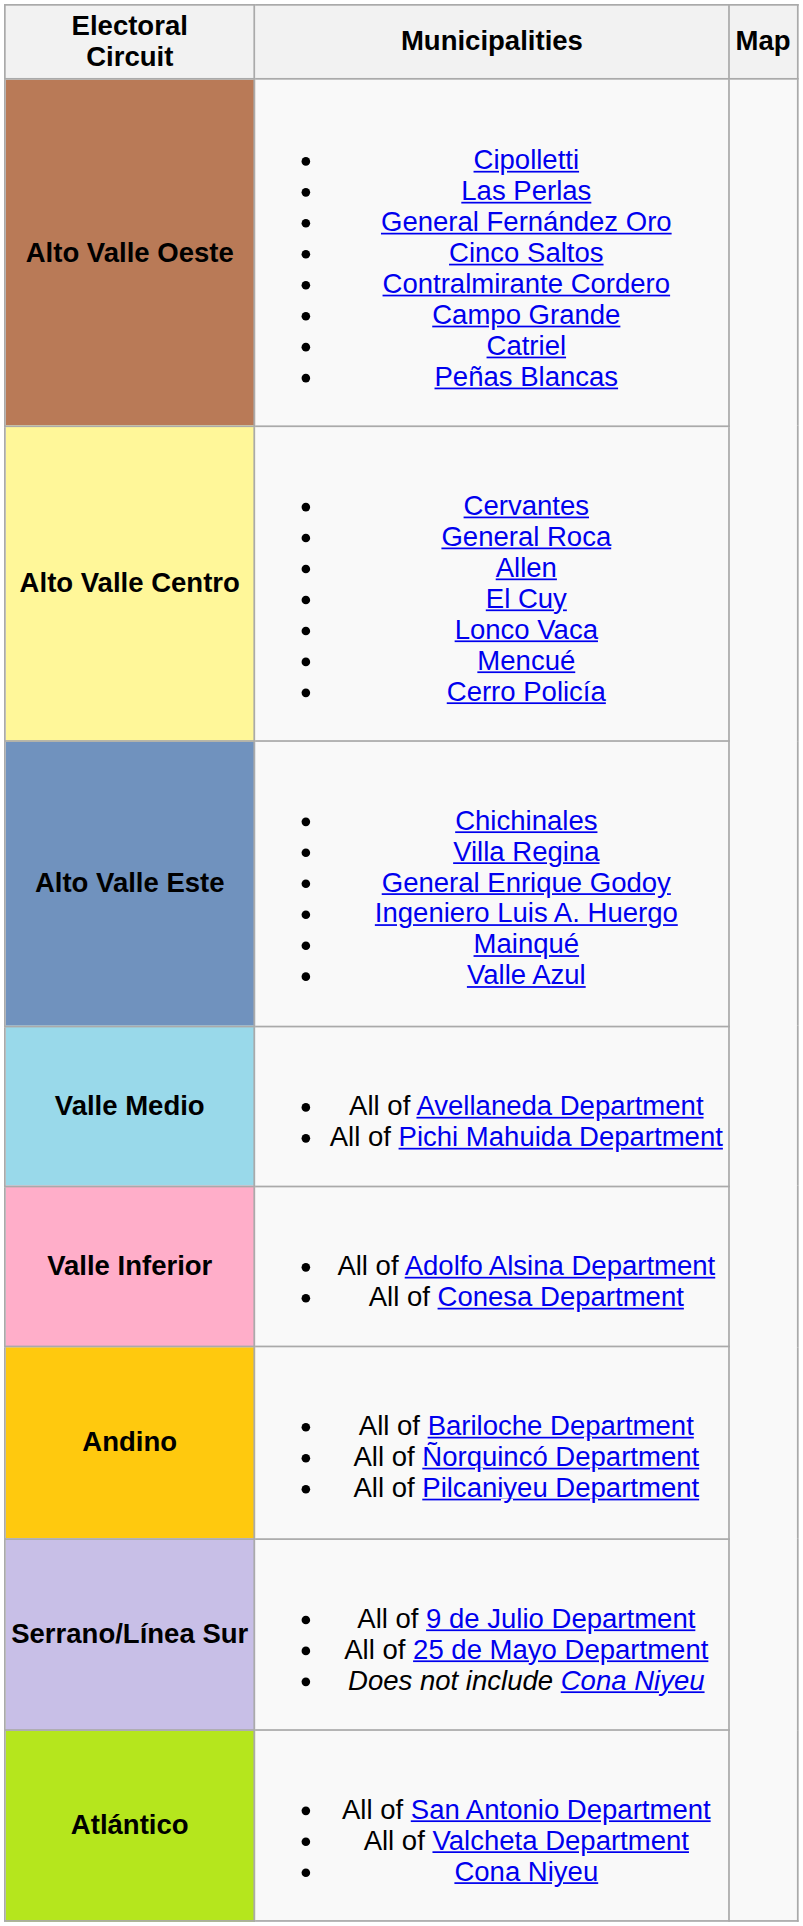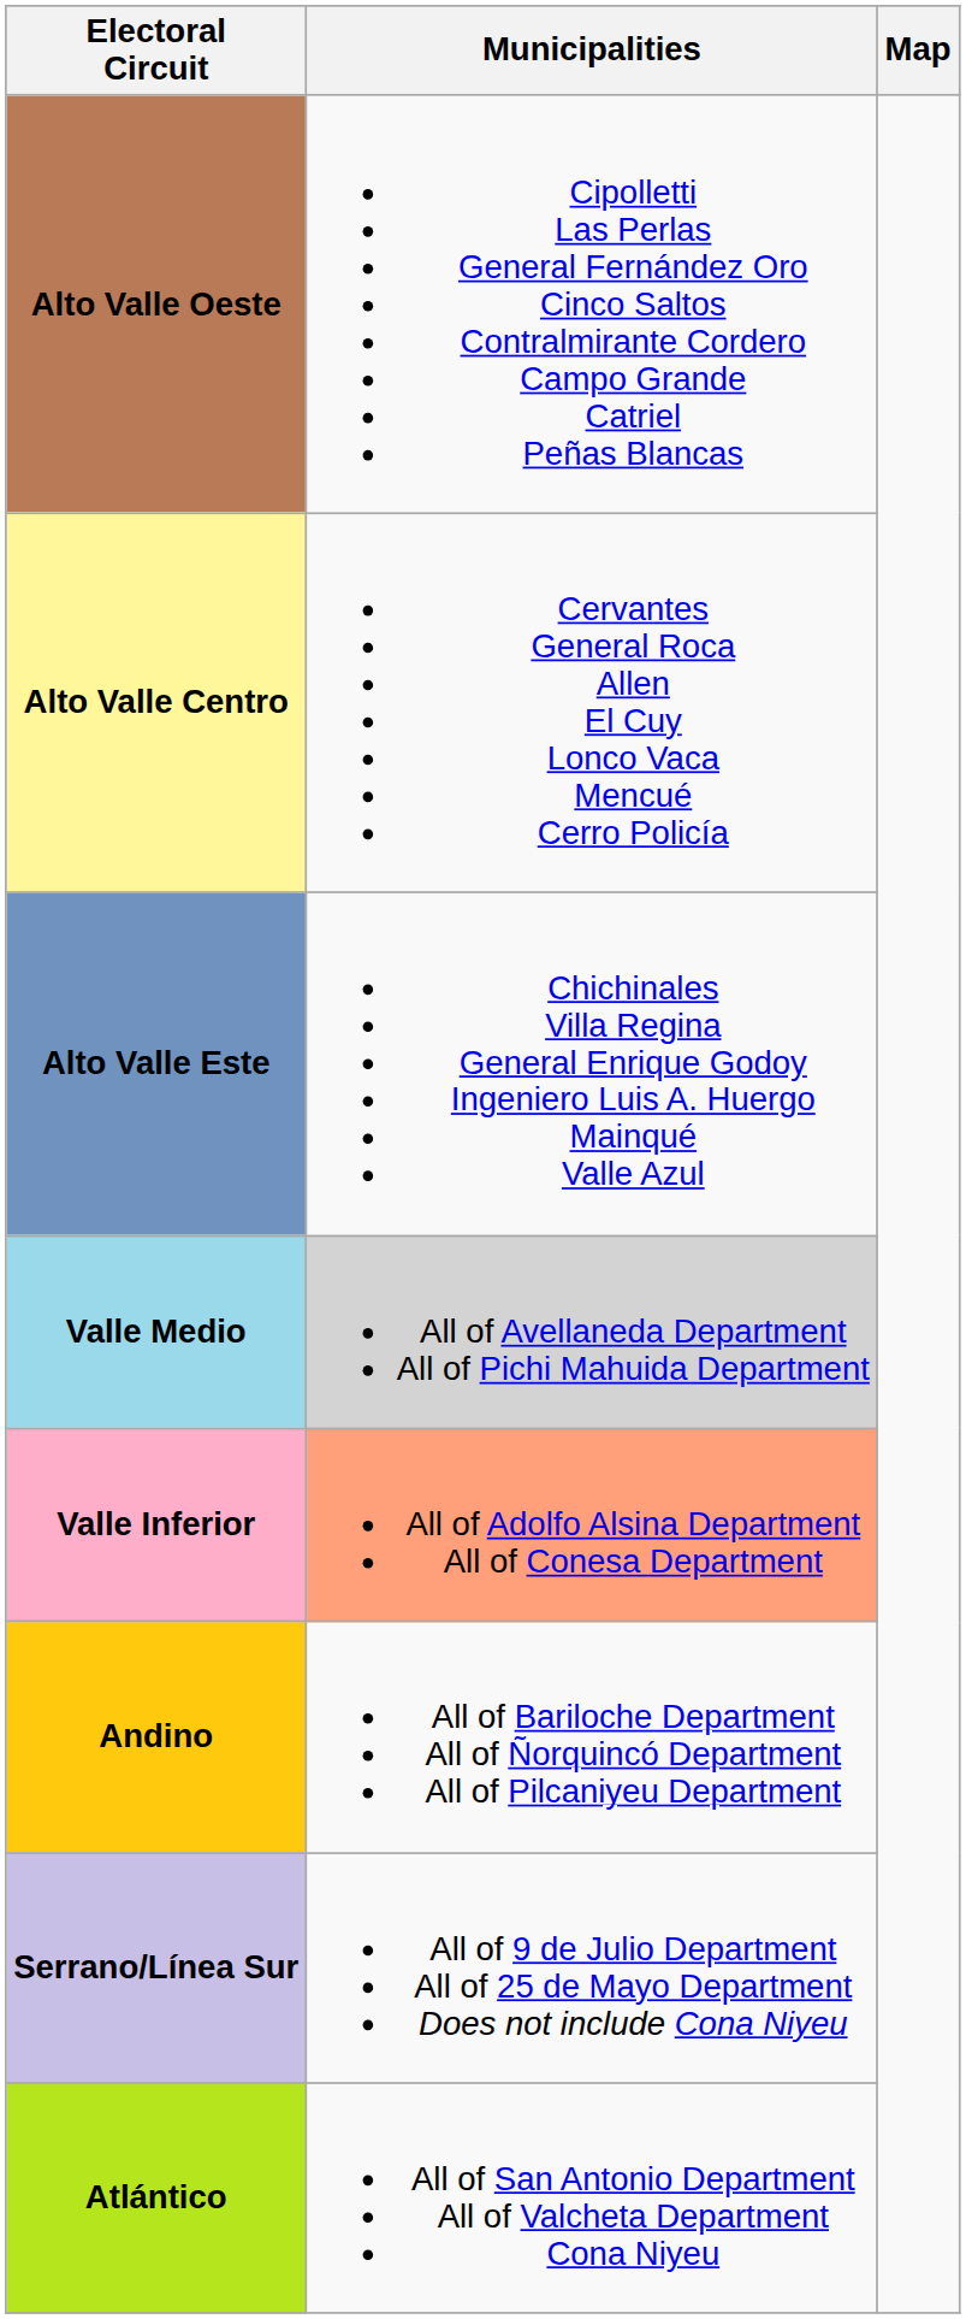Valle Medio | Municipalities: no background -> lightgrey background
Valle Inferior | Municipalities: no background -> lightsalmon background
